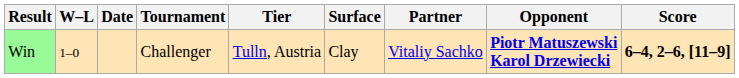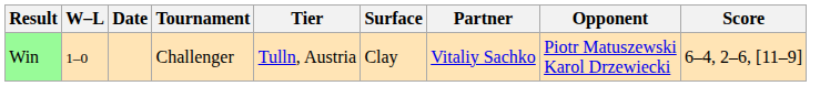Win | Opponent: bold -> normal
Win | Score: bold -> normal
